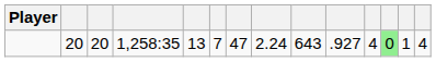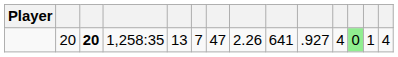row 2 | column 3: normal -> bold
row 2 | column 8: 2.24 -> 2.26
row 2 | column 9: 643 -> 641
